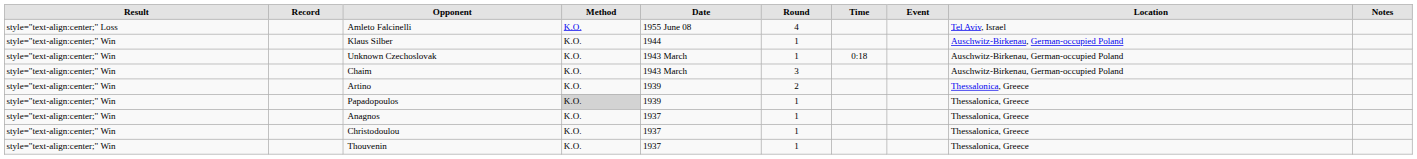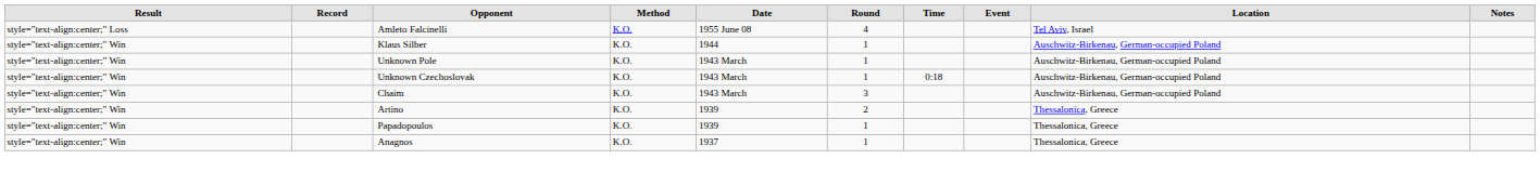+ row: style="text-align:center;" Win | Unknown Pole | K.O. | 1943 March | 1 | Auschwitz-Birkenau, German-occupied Poland
Papadopoulos | Method: lightgrey background -> no background
- row: style="text-align:center;" Win | Christodoulou | K.O. | 1937 | 1 | Thessalonica, Greece
- row: style="text-align:center;" Win | Thouvenin | K.O. | 1937 | 1 | Thessalonica, Greece
